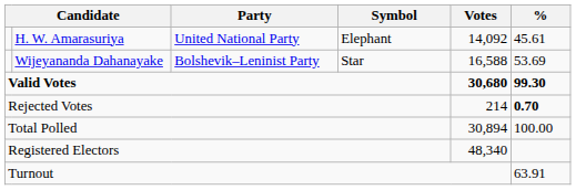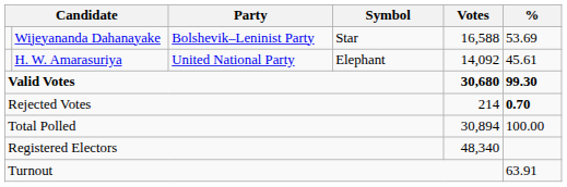rows swapped: Wijeyananda Dahanayake <-> H. W. Amarasuriya
